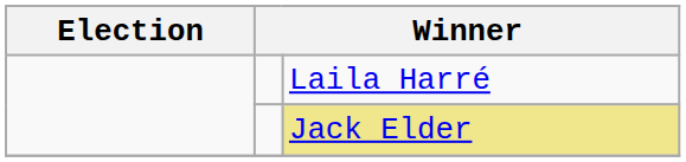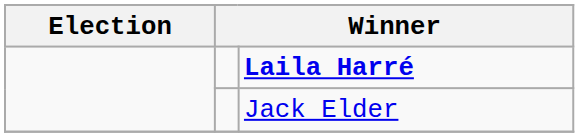Laila Harré | column 3: normal -> bold
Jack Elder | column 3: khaki background -> no background
